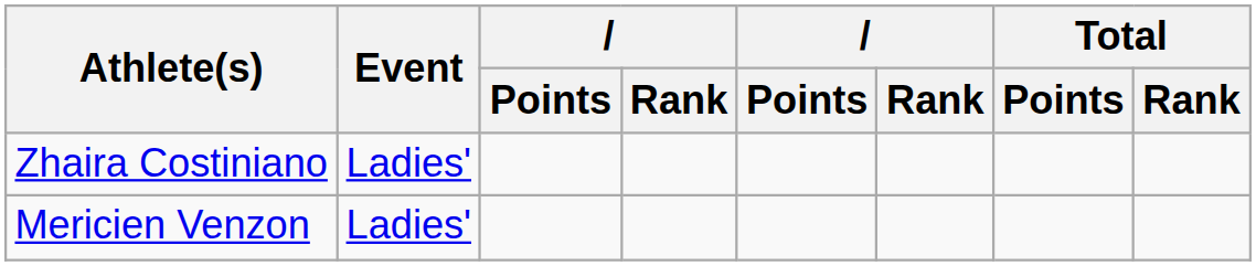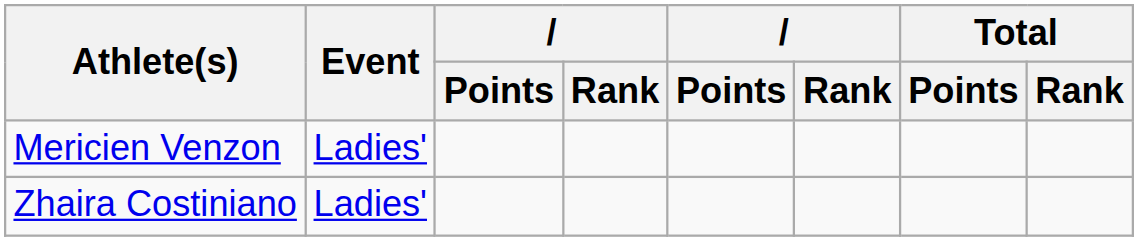rows swapped: Zhaira Costiniano <-> Mericien Venzon
